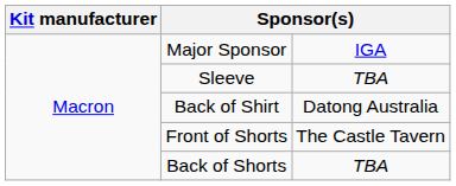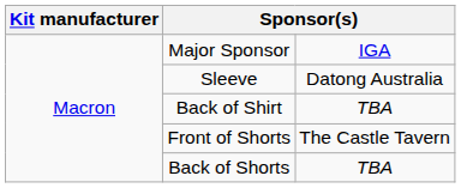Sleeve | column 3: TBA -> Datong Australia
Back of Shirt | column 3: Datong Australia -> TBA
